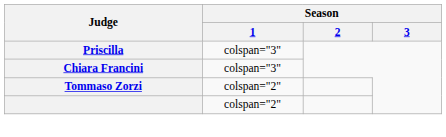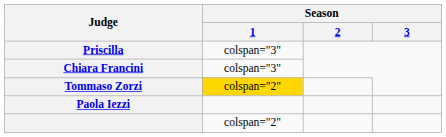Tommaso Zorzi | Season / 1: no background -> gold background
+ row: Paola Iezzi
